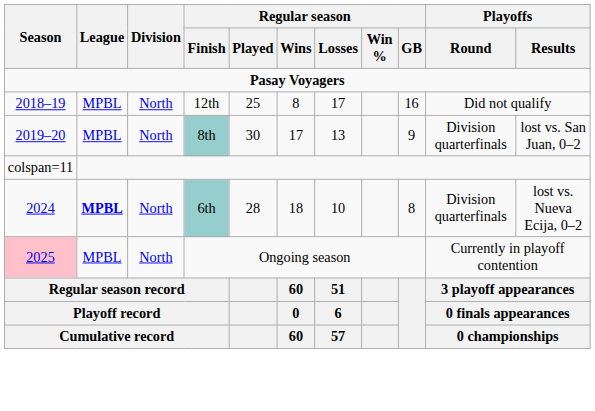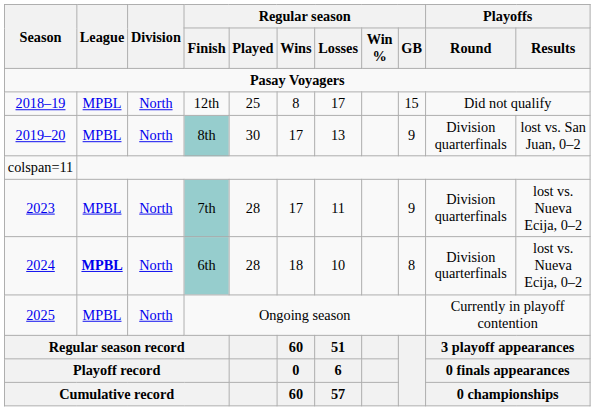12th | Regular season / GB: 16 -> 15
+ row: 2023 | MPBL | North | 7th | 28 | 17 | 11 | 9 | Division quarterfinals | lost vs. Nueva Ecija, 0–2
Ongoing season | Season: pink background -> no background
